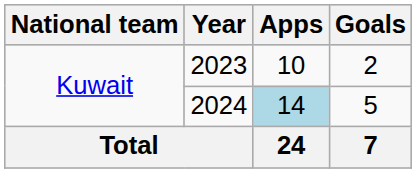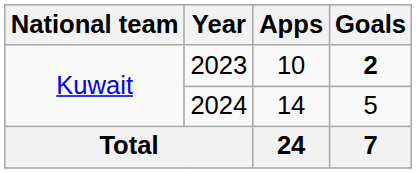2023 | Goals: normal -> bold
2024 | Apps: lightblue background -> no background
